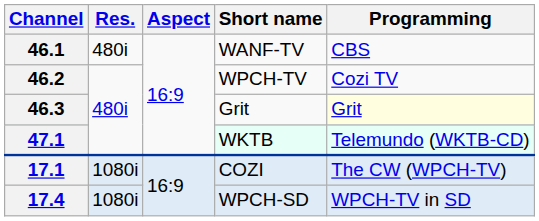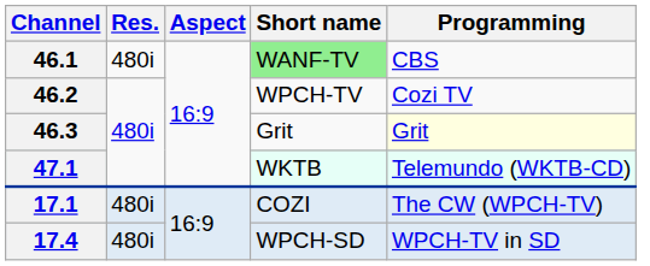46.1 | Short name: no background -> lightgreen background
17.1 | Res.: 1080i -> 480i
17.4 | Res.: 1080i -> 480i
